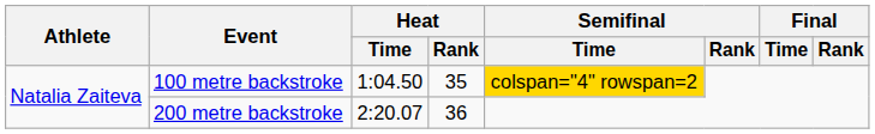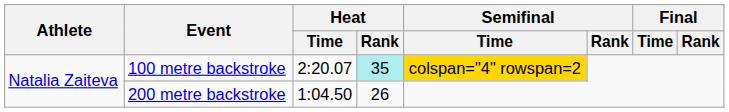100 metre backstroke | Heat / Time: 1:04.50 -> 2:20.07
100 metre backstroke | Heat / Rank: no background -> paleturquoise background
200 metre backstroke | Heat / Time: 2:20.07 -> 1:04.50
200 metre backstroke | Heat / Rank: 36 -> 26
